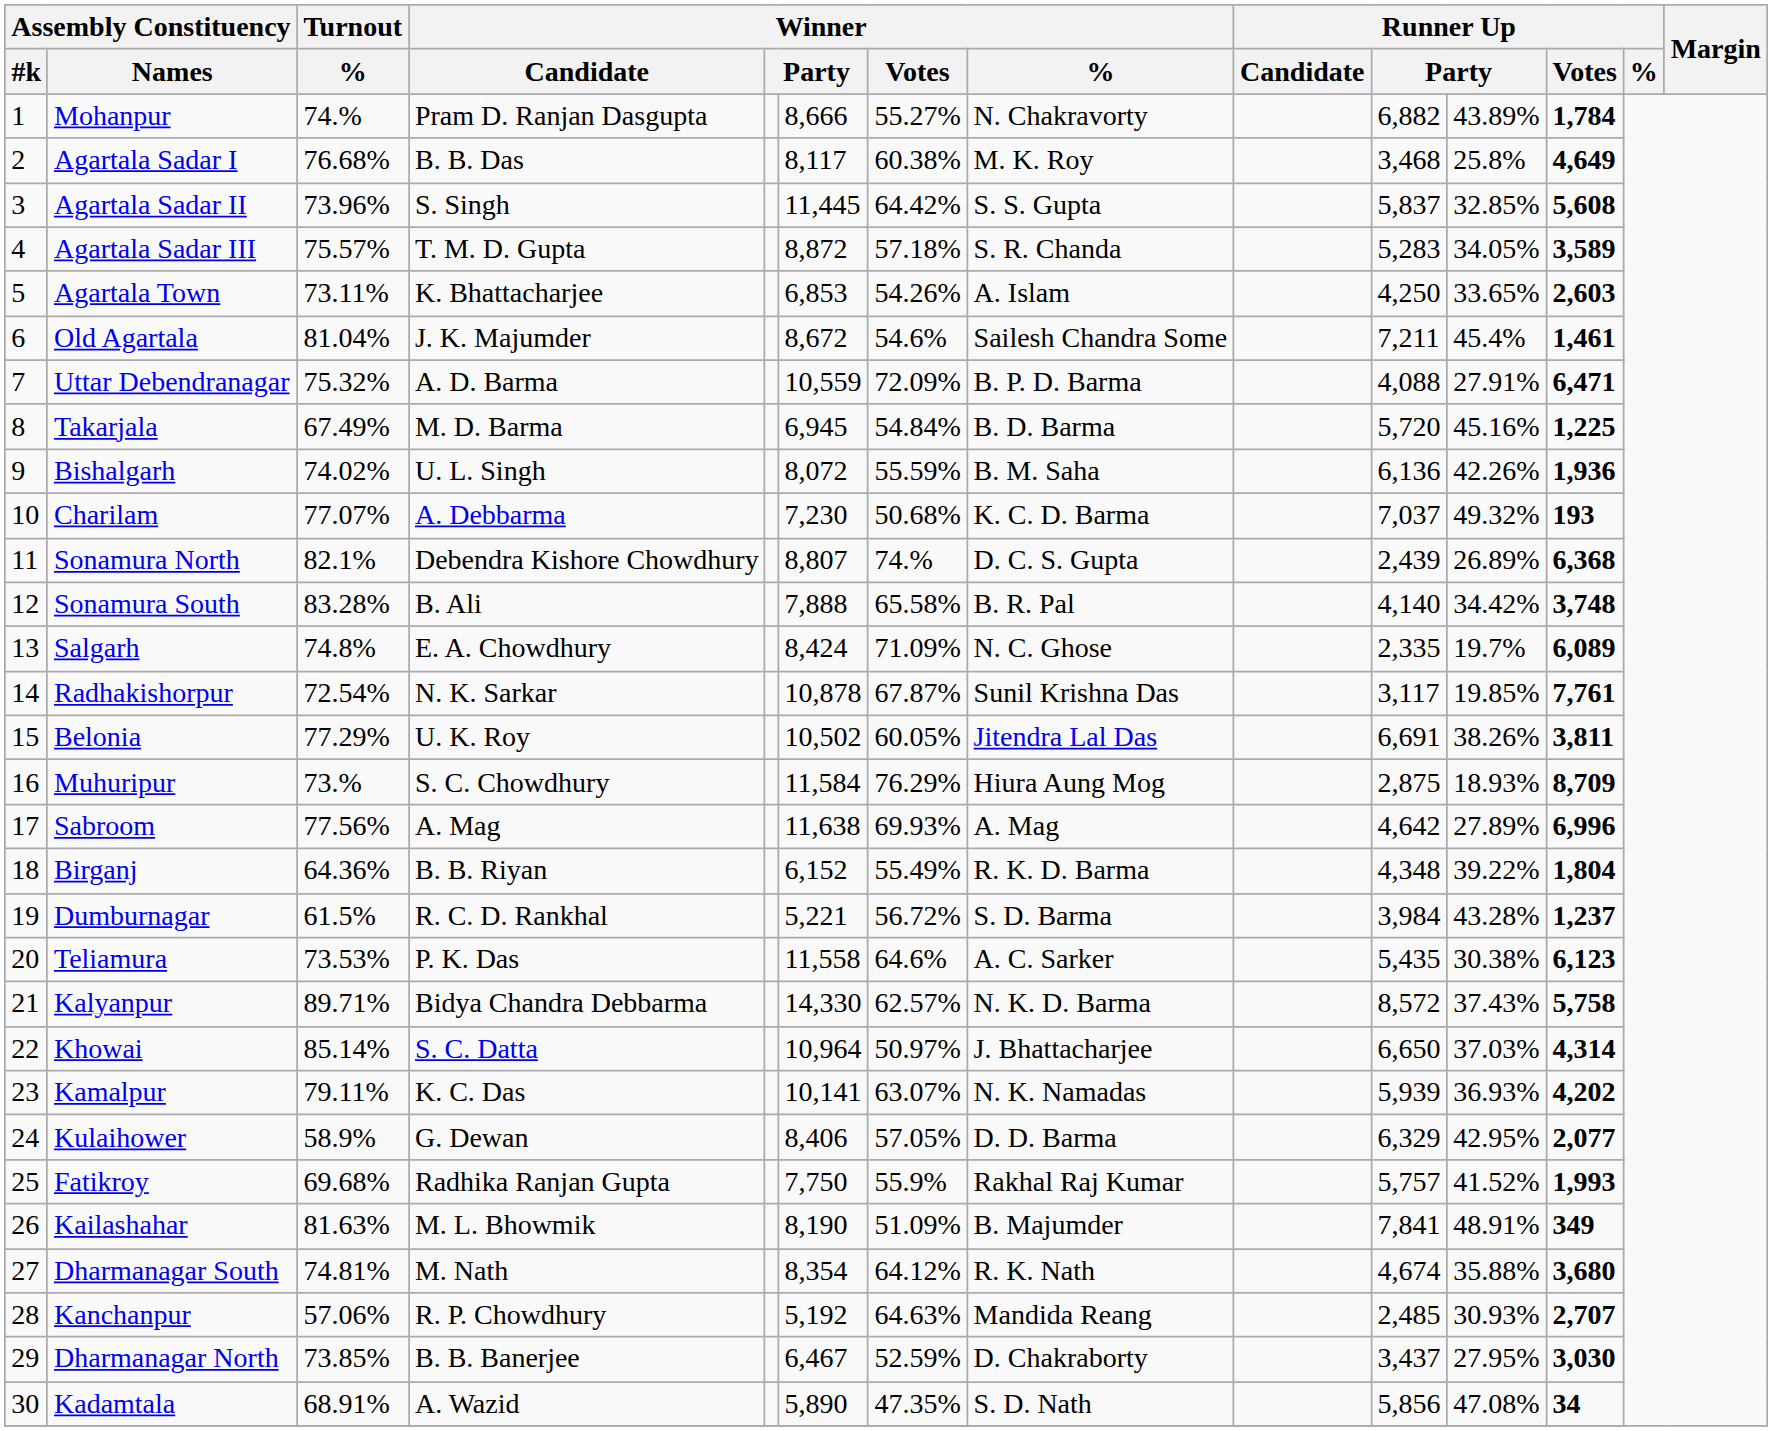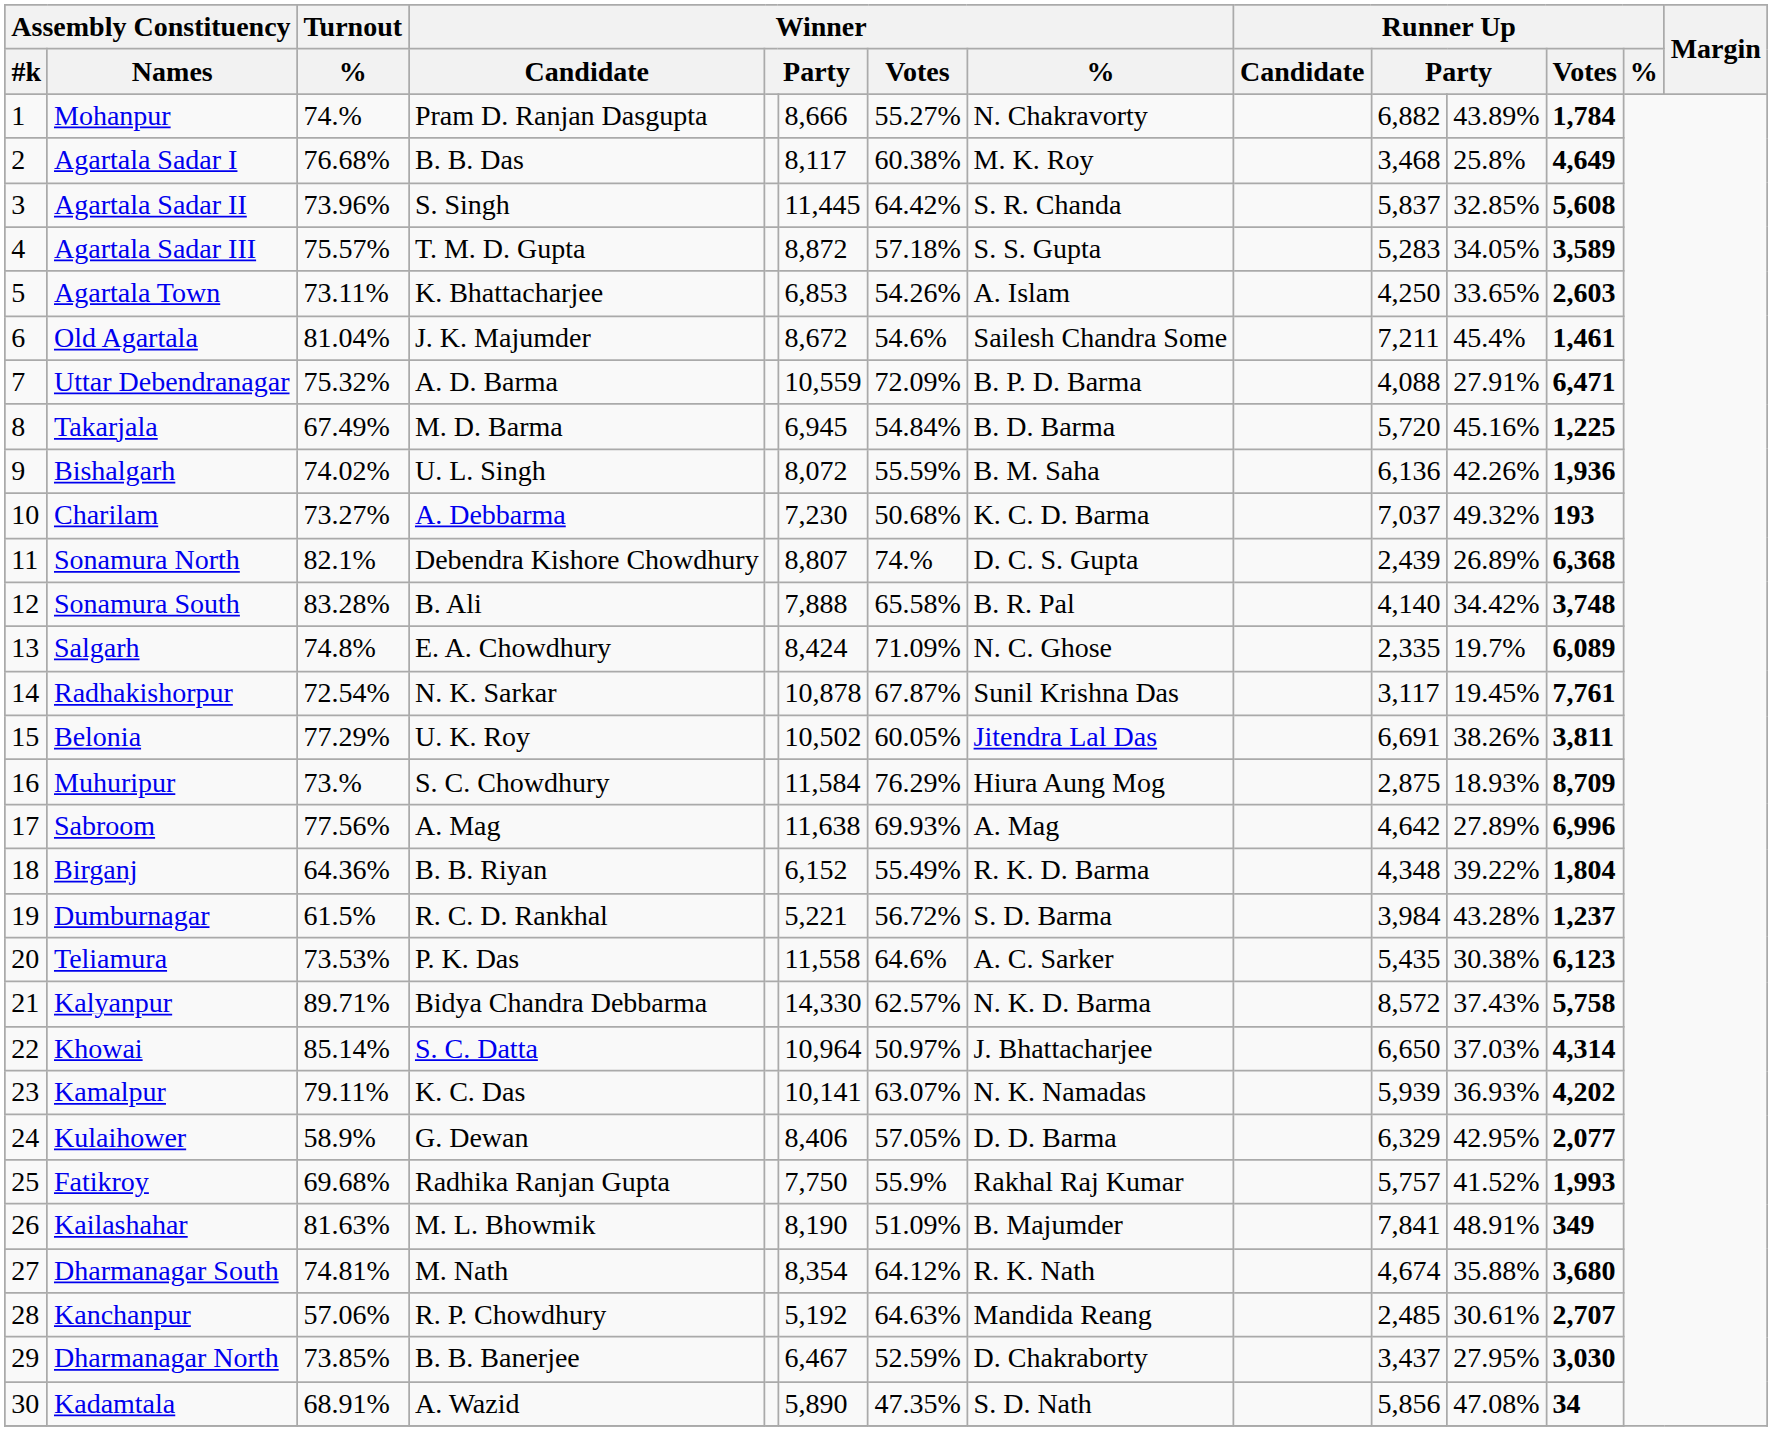Agartala Sadar II | Winner / %: S. S. Gupta -> S. R. Chanda
Agartala Sadar III | Winner / %: S. R. Chanda -> S. S. Gupta
Charilam | Turnout / %: 77.07% -> 73.27%
Radhakishorpur | column 11: 19.85% -> 19.45%
Kanchanpur | column 11: 30.93% -> 30.61%
